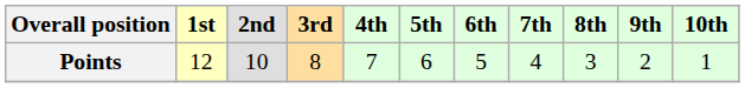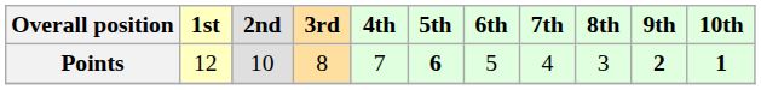Points | 5th: normal -> bold
Points | 9th: normal -> bold
Points | 10th: normal -> bold
